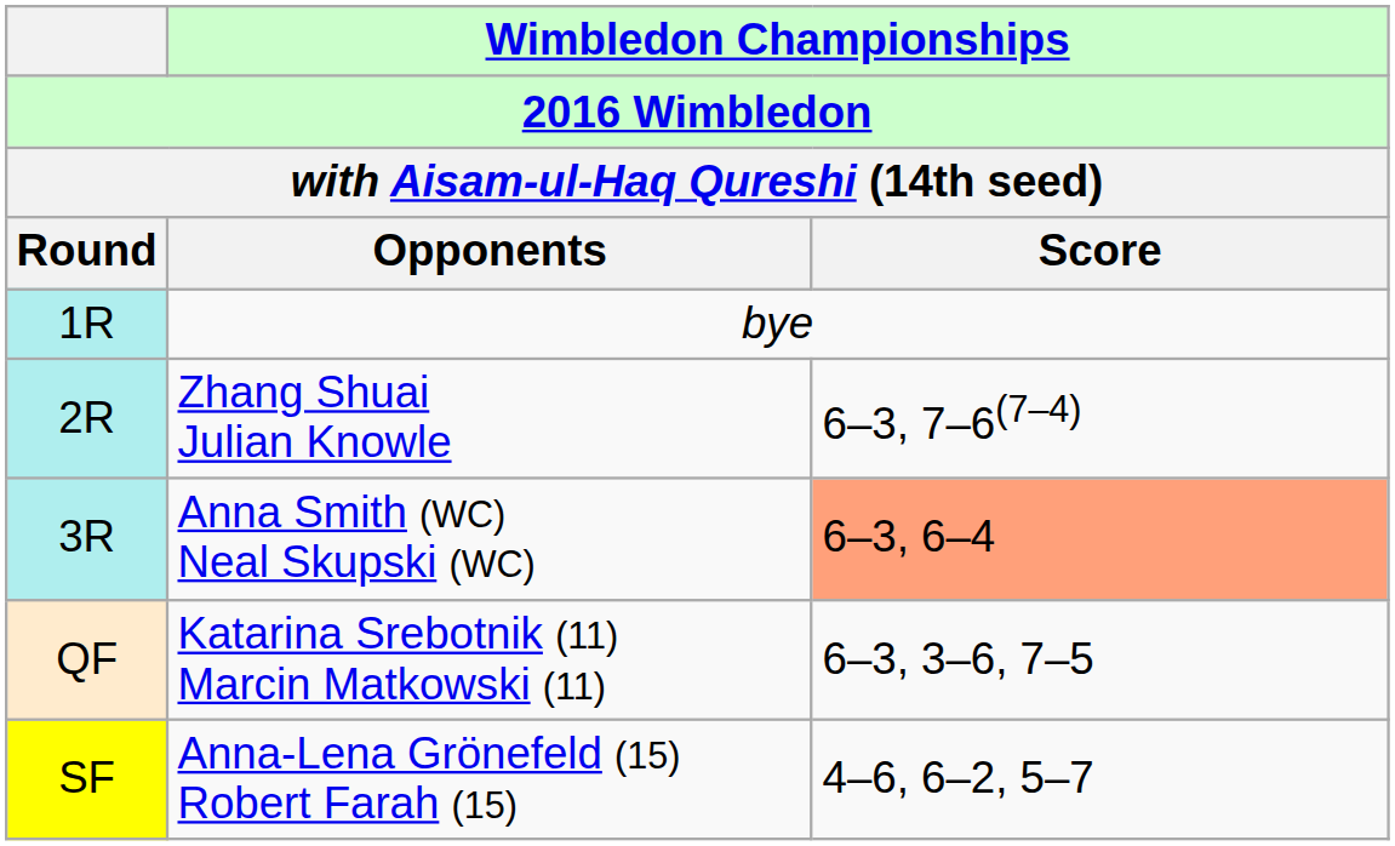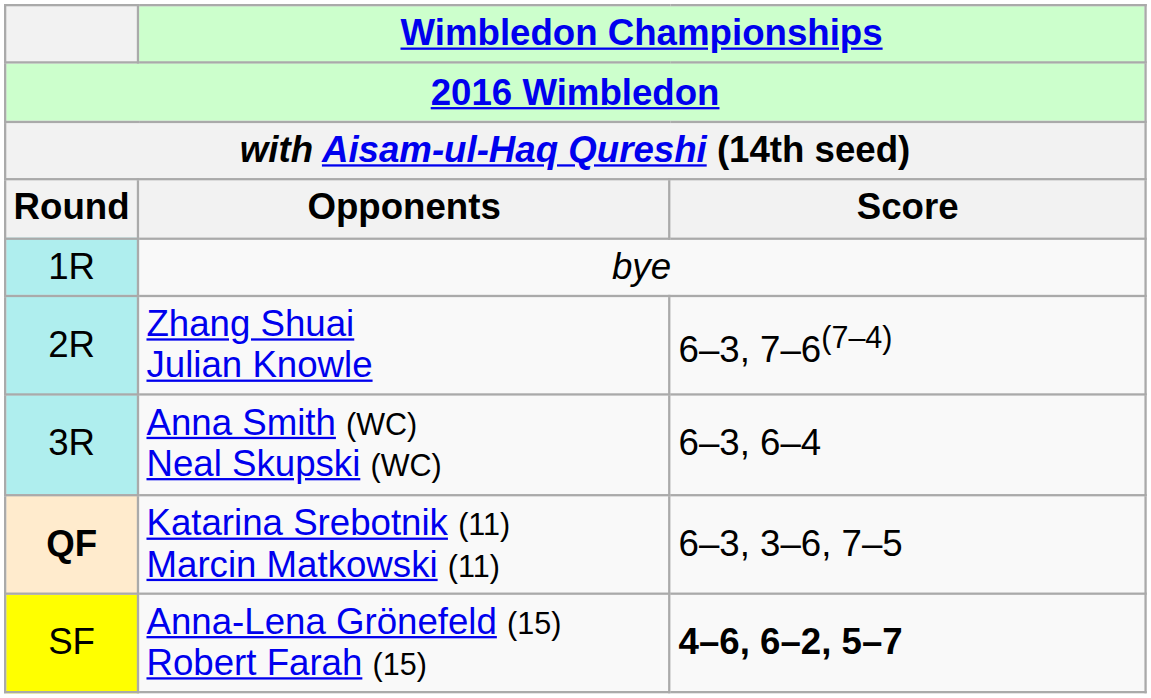Anna Smith (WC) Neal Skupski (WC) | column 3: lightsalmon background -> no background
Katarina Srebotnik (11) Marcin Matkowski (11) | column 1: normal -> bold
Anna-Lena Grönefeld (15) Robert Farah (15) | column 3: normal -> bold
